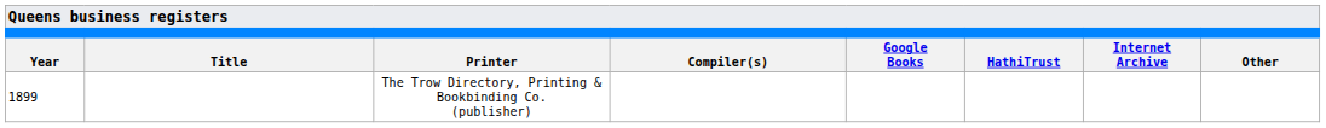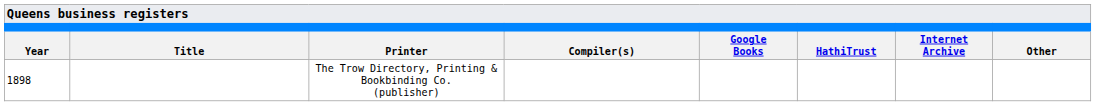The Trow Directory, Printing & Bookbinding Co. (publisher) | Year: 1899 -> 1898
